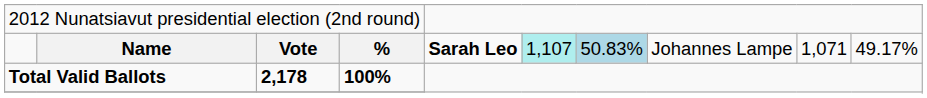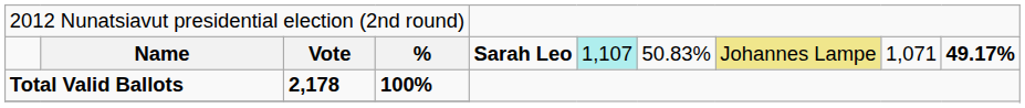row 2 | column 7: lightblue background -> no background
row 2 | column 8: no background -> khaki background
row 2 | column 10: normal -> bold
